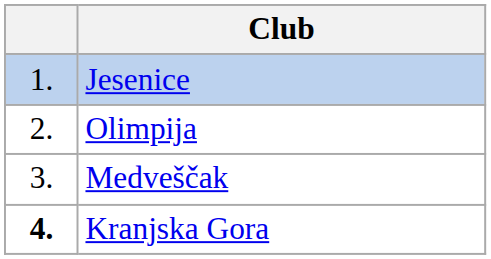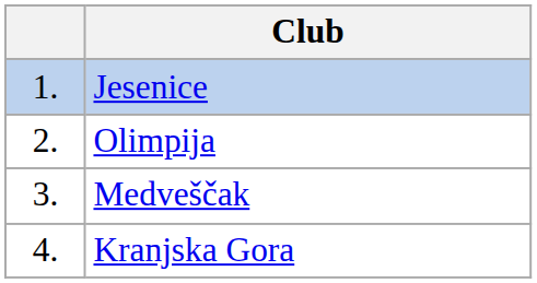Kranjska Gora | column 1: bold -> normal
